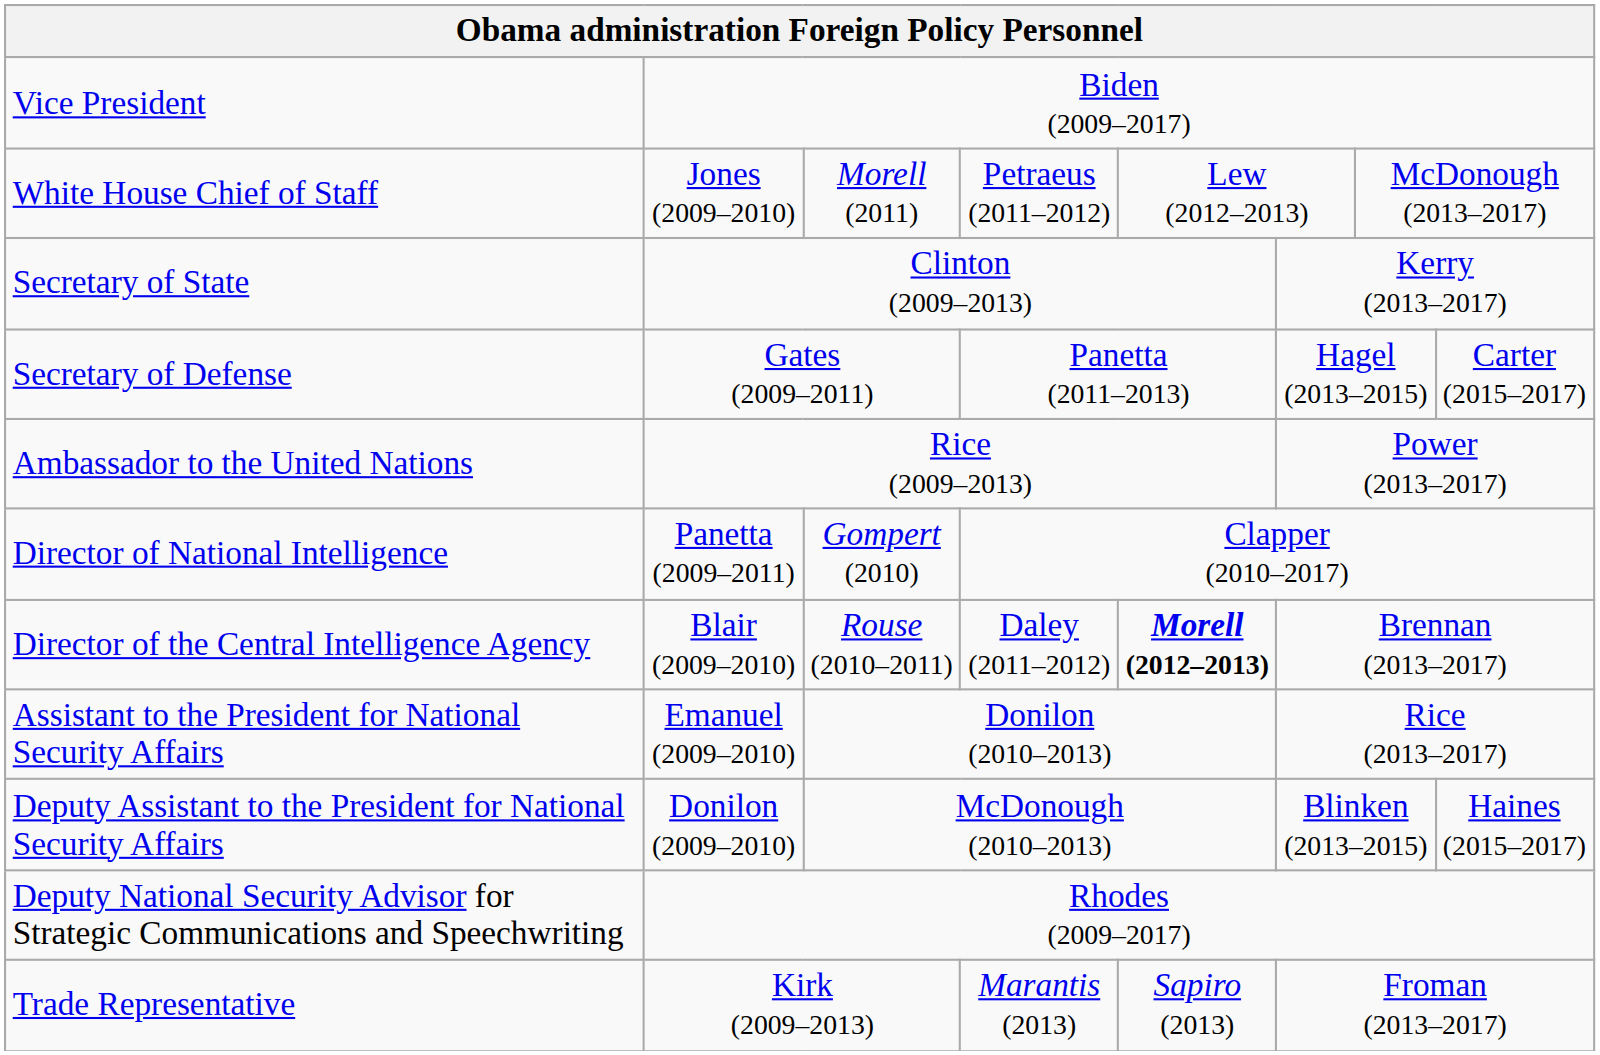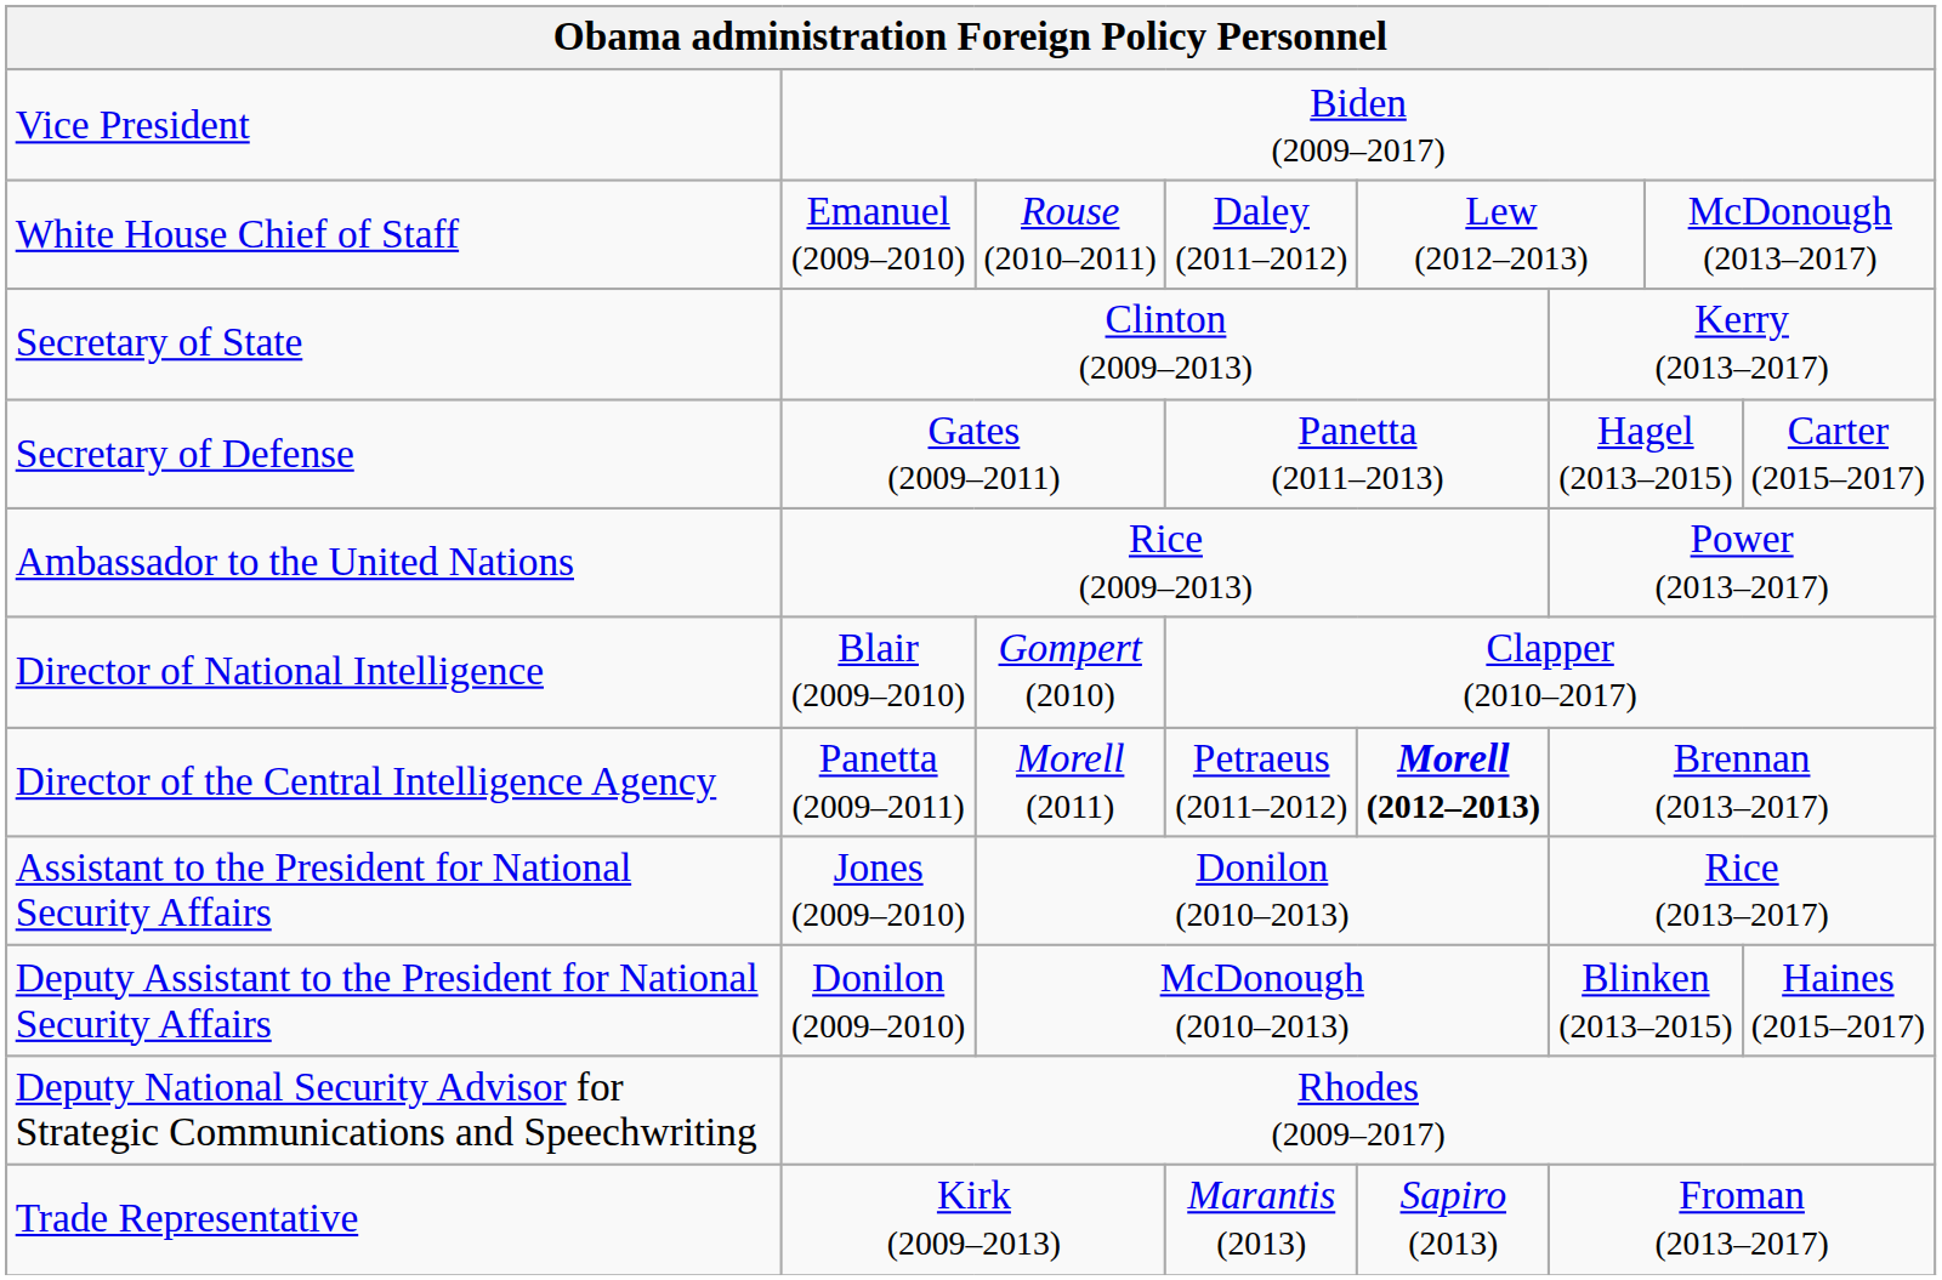White House Chief of Staff | column 2: Jones (2009–2010) -> Emanuel (2009–2010)
White House Chief of Staff | column 3: Morell (2011) -> Rouse (2010–2011)
White House Chief of Staff | column 4: Petraeus (2011–2012) -> Daley (2011–2012)
Director of National Intelligence | column 2: Panetta (2009–2011) -> Blair (2009–2010)
Director of the Central Intelligence Agency | column 2: Blair (2009–2010) -> Panetta (2009–2011)
Director of the Central Intelligence Agency | column 3: Rouse (2010–2011) -> Morell (2011)
Director of the Central Intelligence Agency | column 4: Daley (2011–2012) -> Petraeus (2011–2012)
Assistant to the President for National Security Affairs | column 2: Emanuel (2009–2010) -> Jones (2009–2010)
